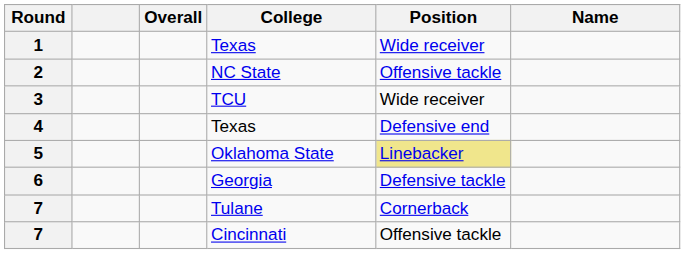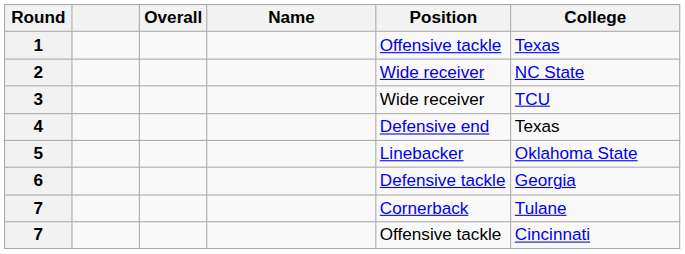columns swapped: Name <-> College
1 | Position: Wide receiver -> Offensive tackle
2 | Position: Offensive tackle -> Wide receiver
5 | Position: khaki background -> no background
